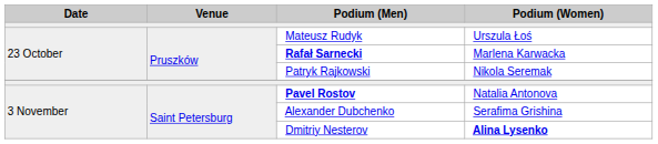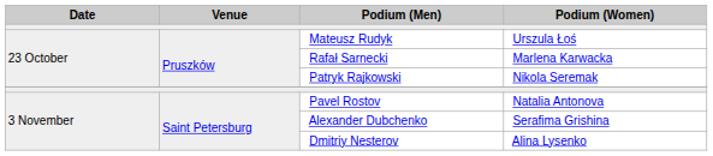Rafał Sarnecki | Podium (Men): bold -> normal
Pavel Rostov | Podium (Men): bold -> normal
Dmitriy Nesterov | Podium (Women): bold -> normal
